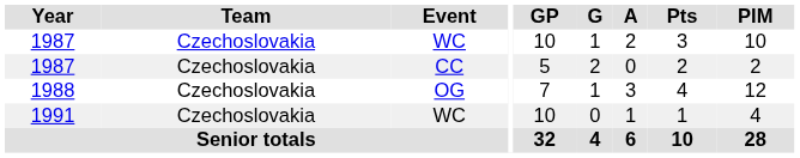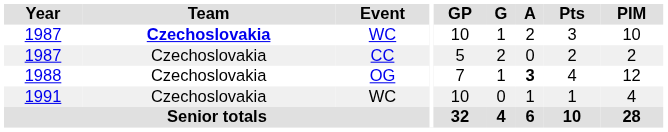1987 / WC | Team: normal -> bold
1988 | A: normal -> bold
